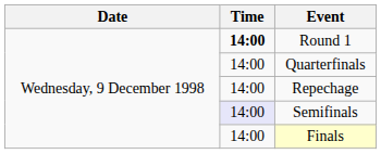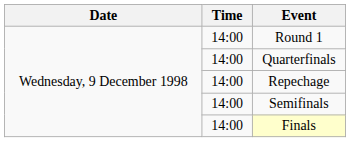Round 1 | Time: bold -> normal
Semifinals | Time: lavender background -> no background
